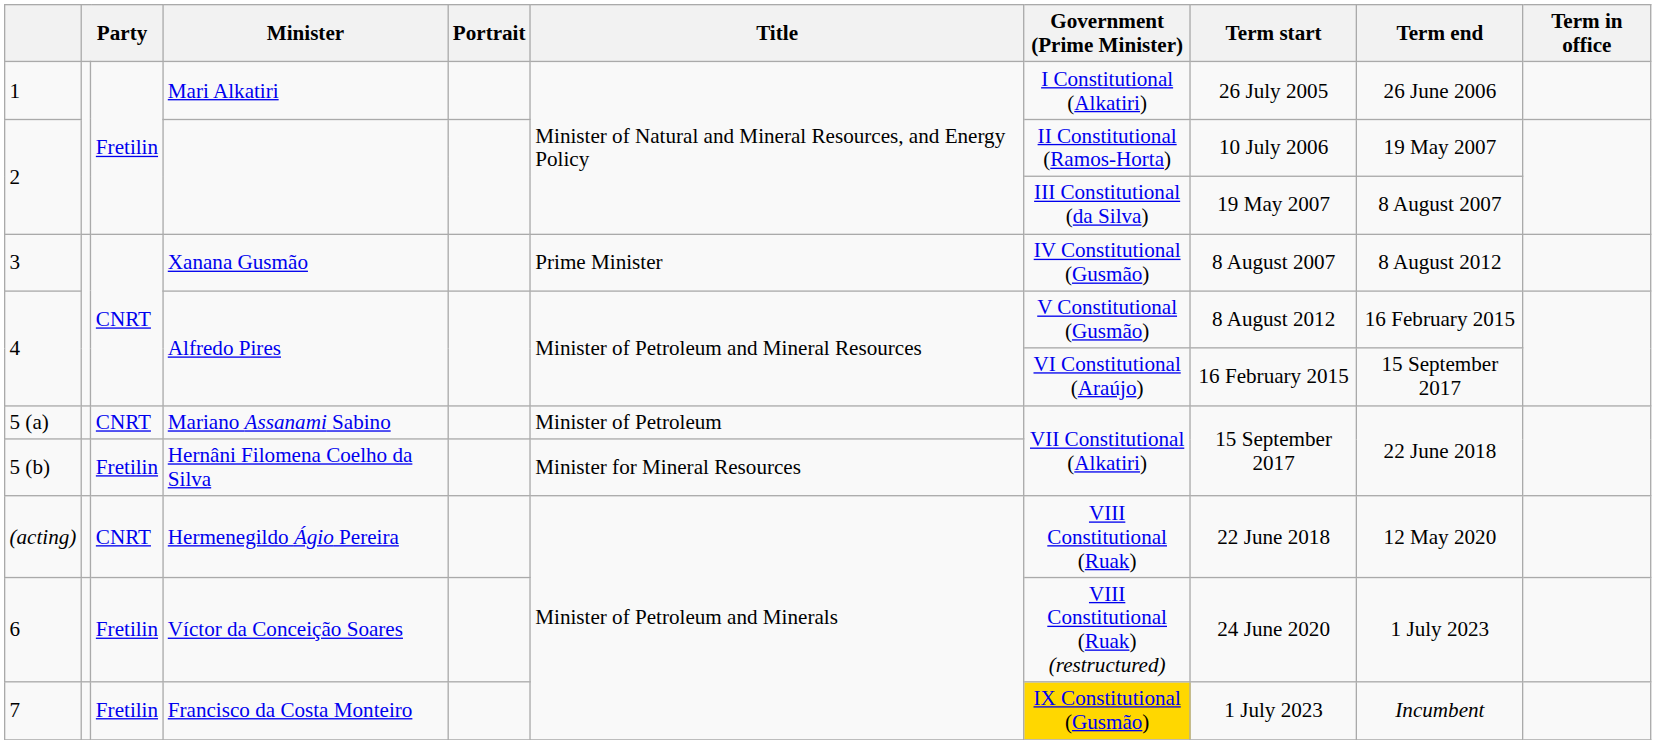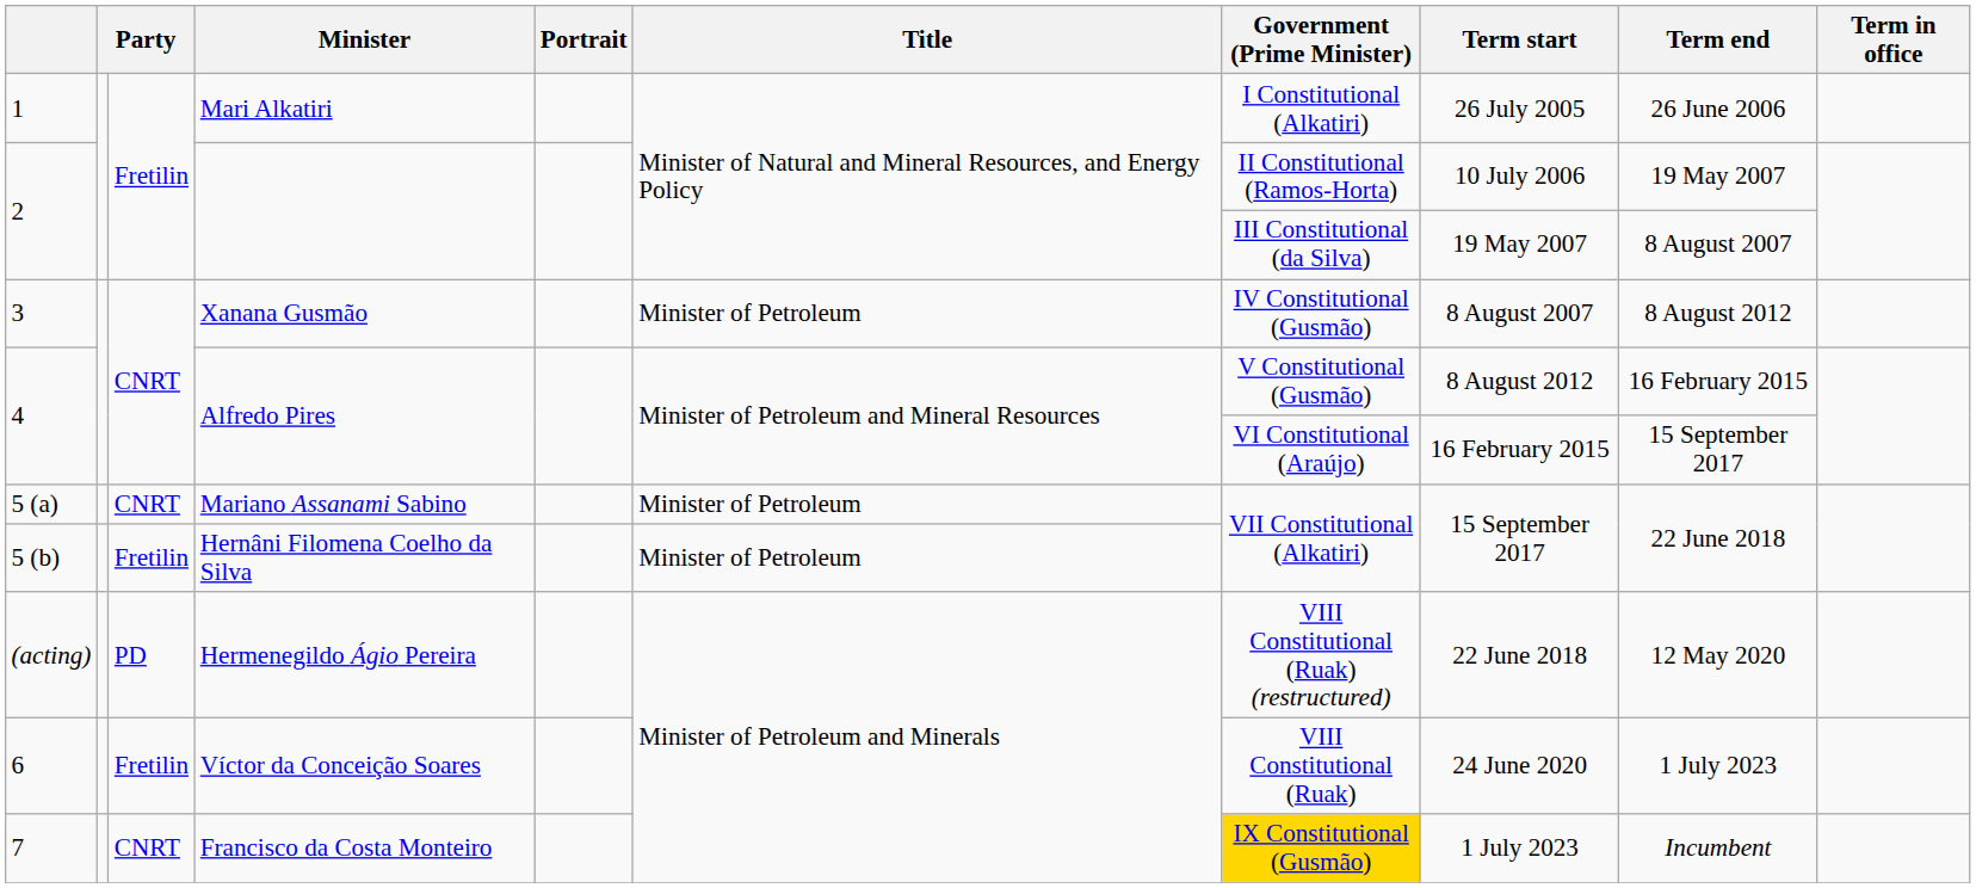3 | Title: Prime Minister -> Minister of Petroleum
5 (b) | Title: Minister for Mineral Resources -> Minister of Petroleum
(acting) | column 3: CNRT -> PD
(acting) | Government (Prime Minister): VIII Constitutional (Ruak) -> VIII Constitutional (Ruak) (restructured)
6 | Government (Prime Minister): VIII Constitutional (Ruak) (restructured) -> VIII Constitutional (Ruak)
7 | column 3: Fretilin -> CNRT
